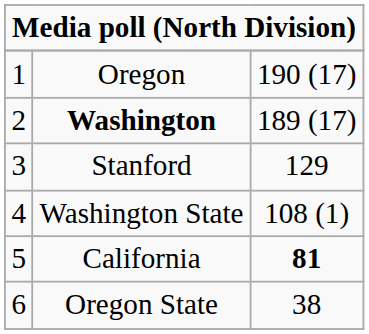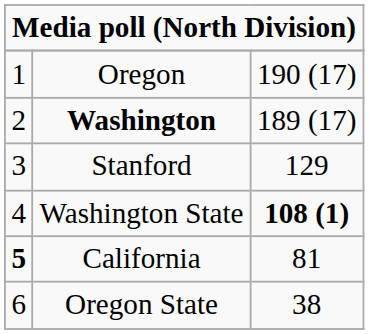Washington State | column 3: normal -> bold
California | column 1: normal -> bold
California | column 3: bold -> normal
